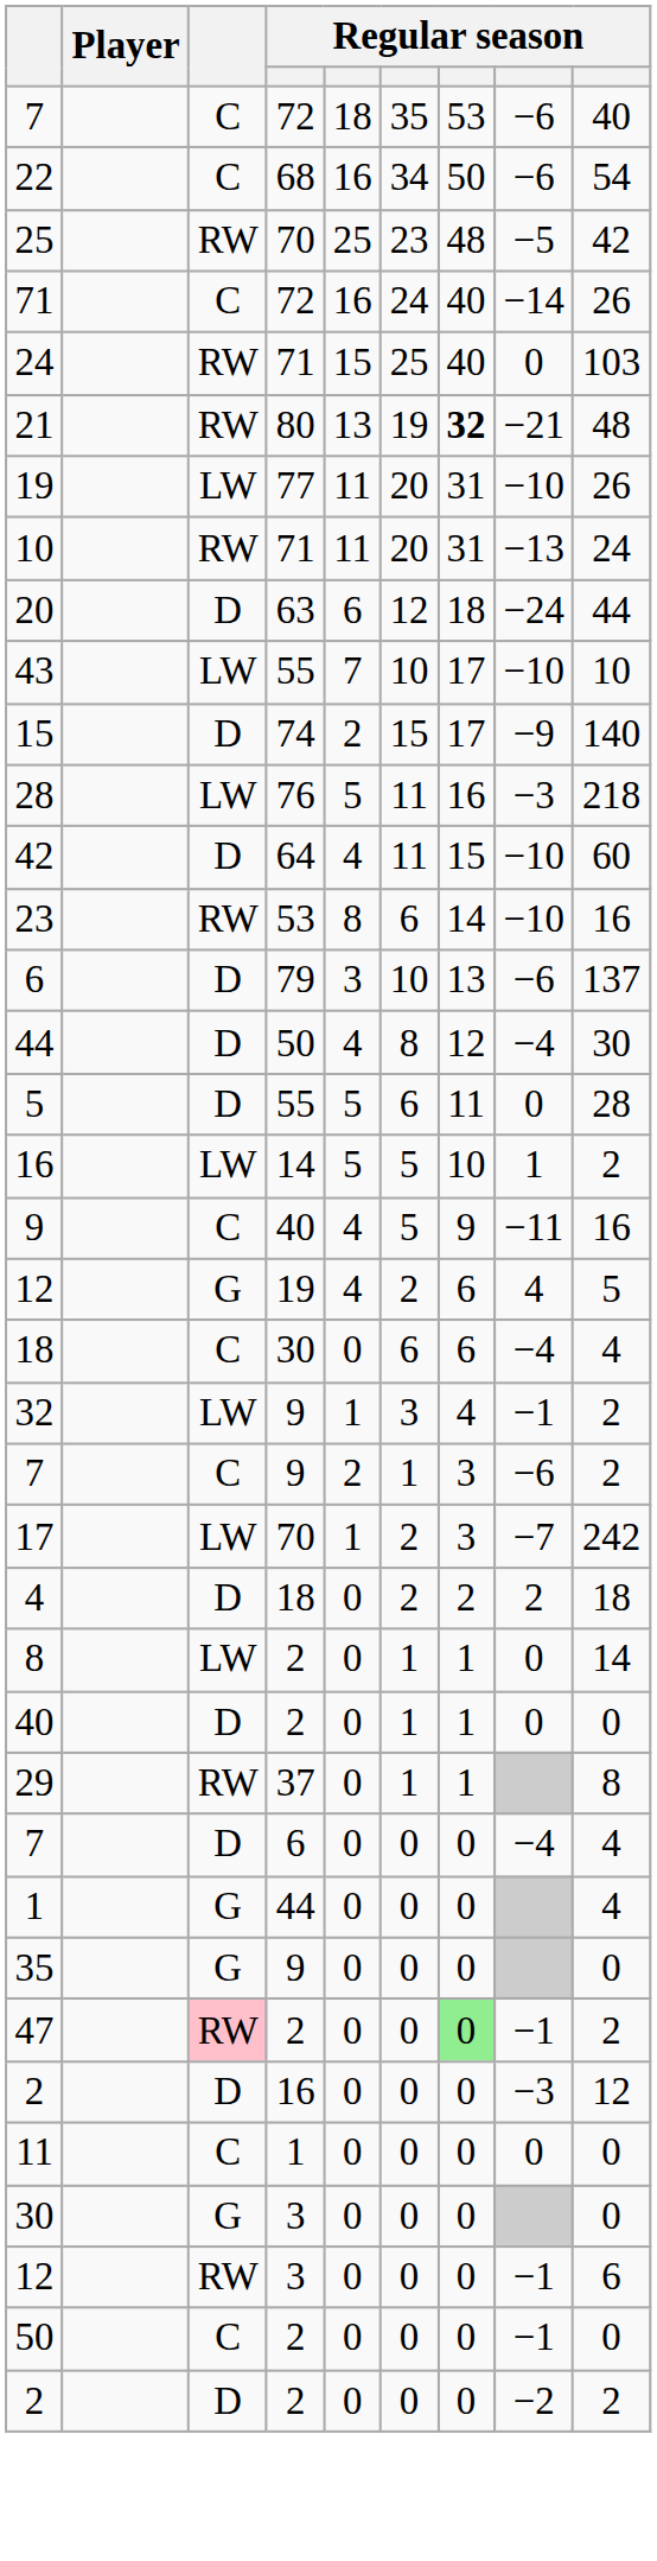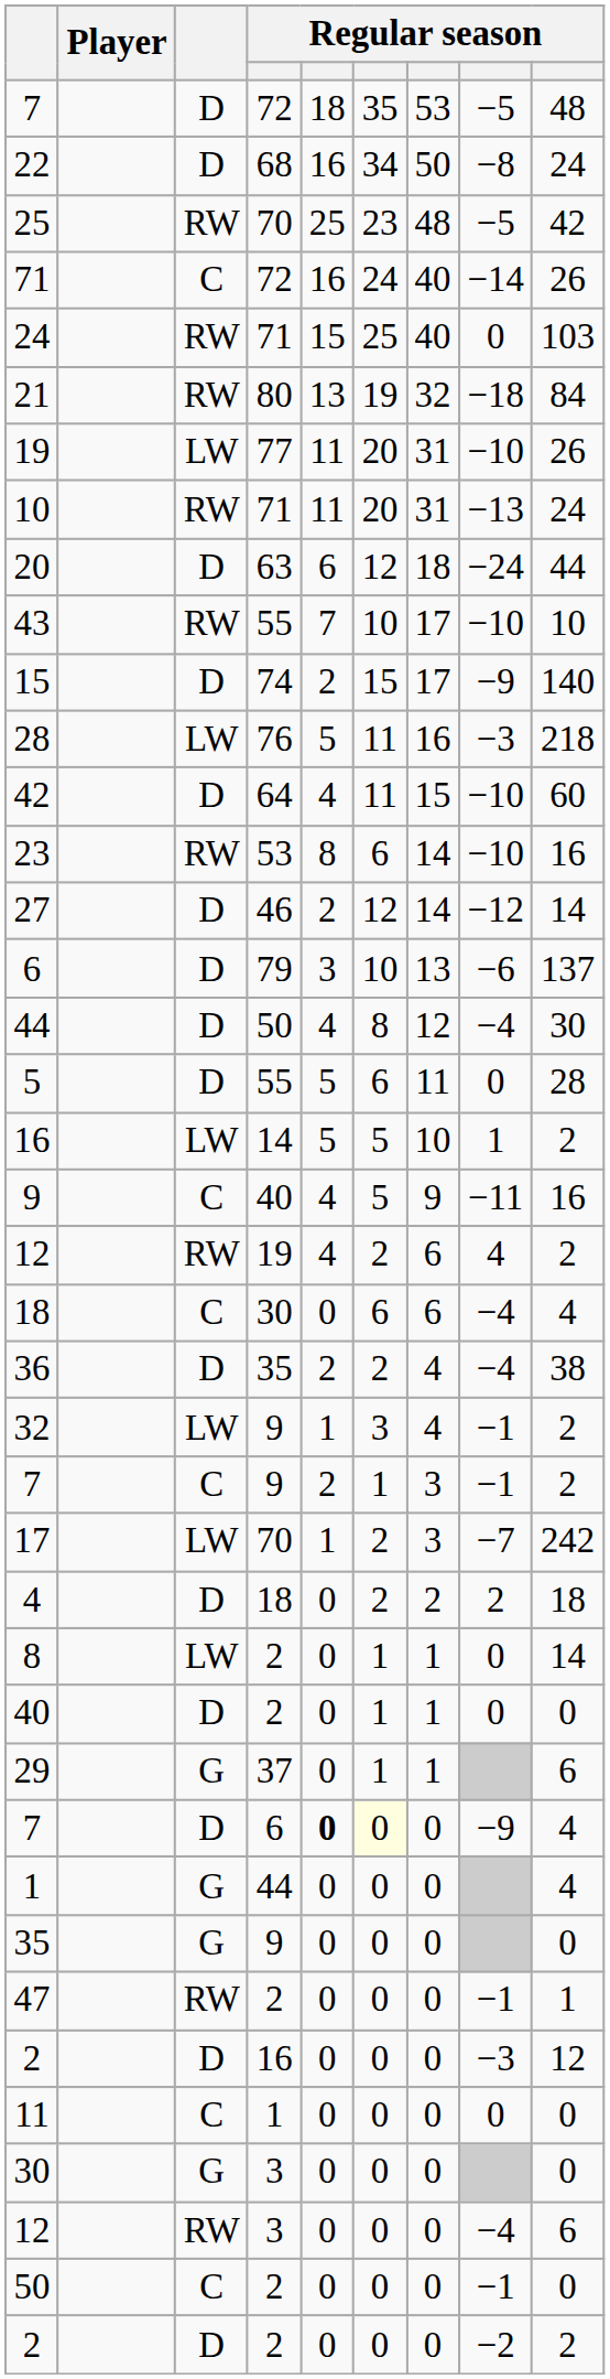7 / 72 | column 3: C -> D
7 / 72 | column 8: −6 -> −5
7 / 72 | column 9: 40 -> 48
22 | column 3: C -> D
22 | column 8: −6 -> −8
22 | column 9: 54 -> 24
21 | column 7: bold -> normal
21 | column 8: −21 -> −18
21 | column 9: 48 -> 84
43 | column 3: LW -> RW
+ row: 27 | D | 46 | 2 | 12 | 14 | −12 | 14
12 / 19 | column 3: G -> RW
12 / 19 | column 9: 5 -> 2
+ row: 36 | D | 35 | 2 | 2 | 4 | −4 | 38
7 / 9 | column 8: −6 -> −1
29 | column 3: RW -> G
29 | column 9: 8 -> 6
7 / 6 | column 5: normal -> bold
7 / 6 | column 6: no background -> lightyellow background
7 / 6 | column 8: −4 -> −9
47 | column 3: pink background -> no background
47 | column 7: lightgreen background -> no background
47 | column 9: 2 -> 1
12 / 3 | column 8: −1 -> −4
